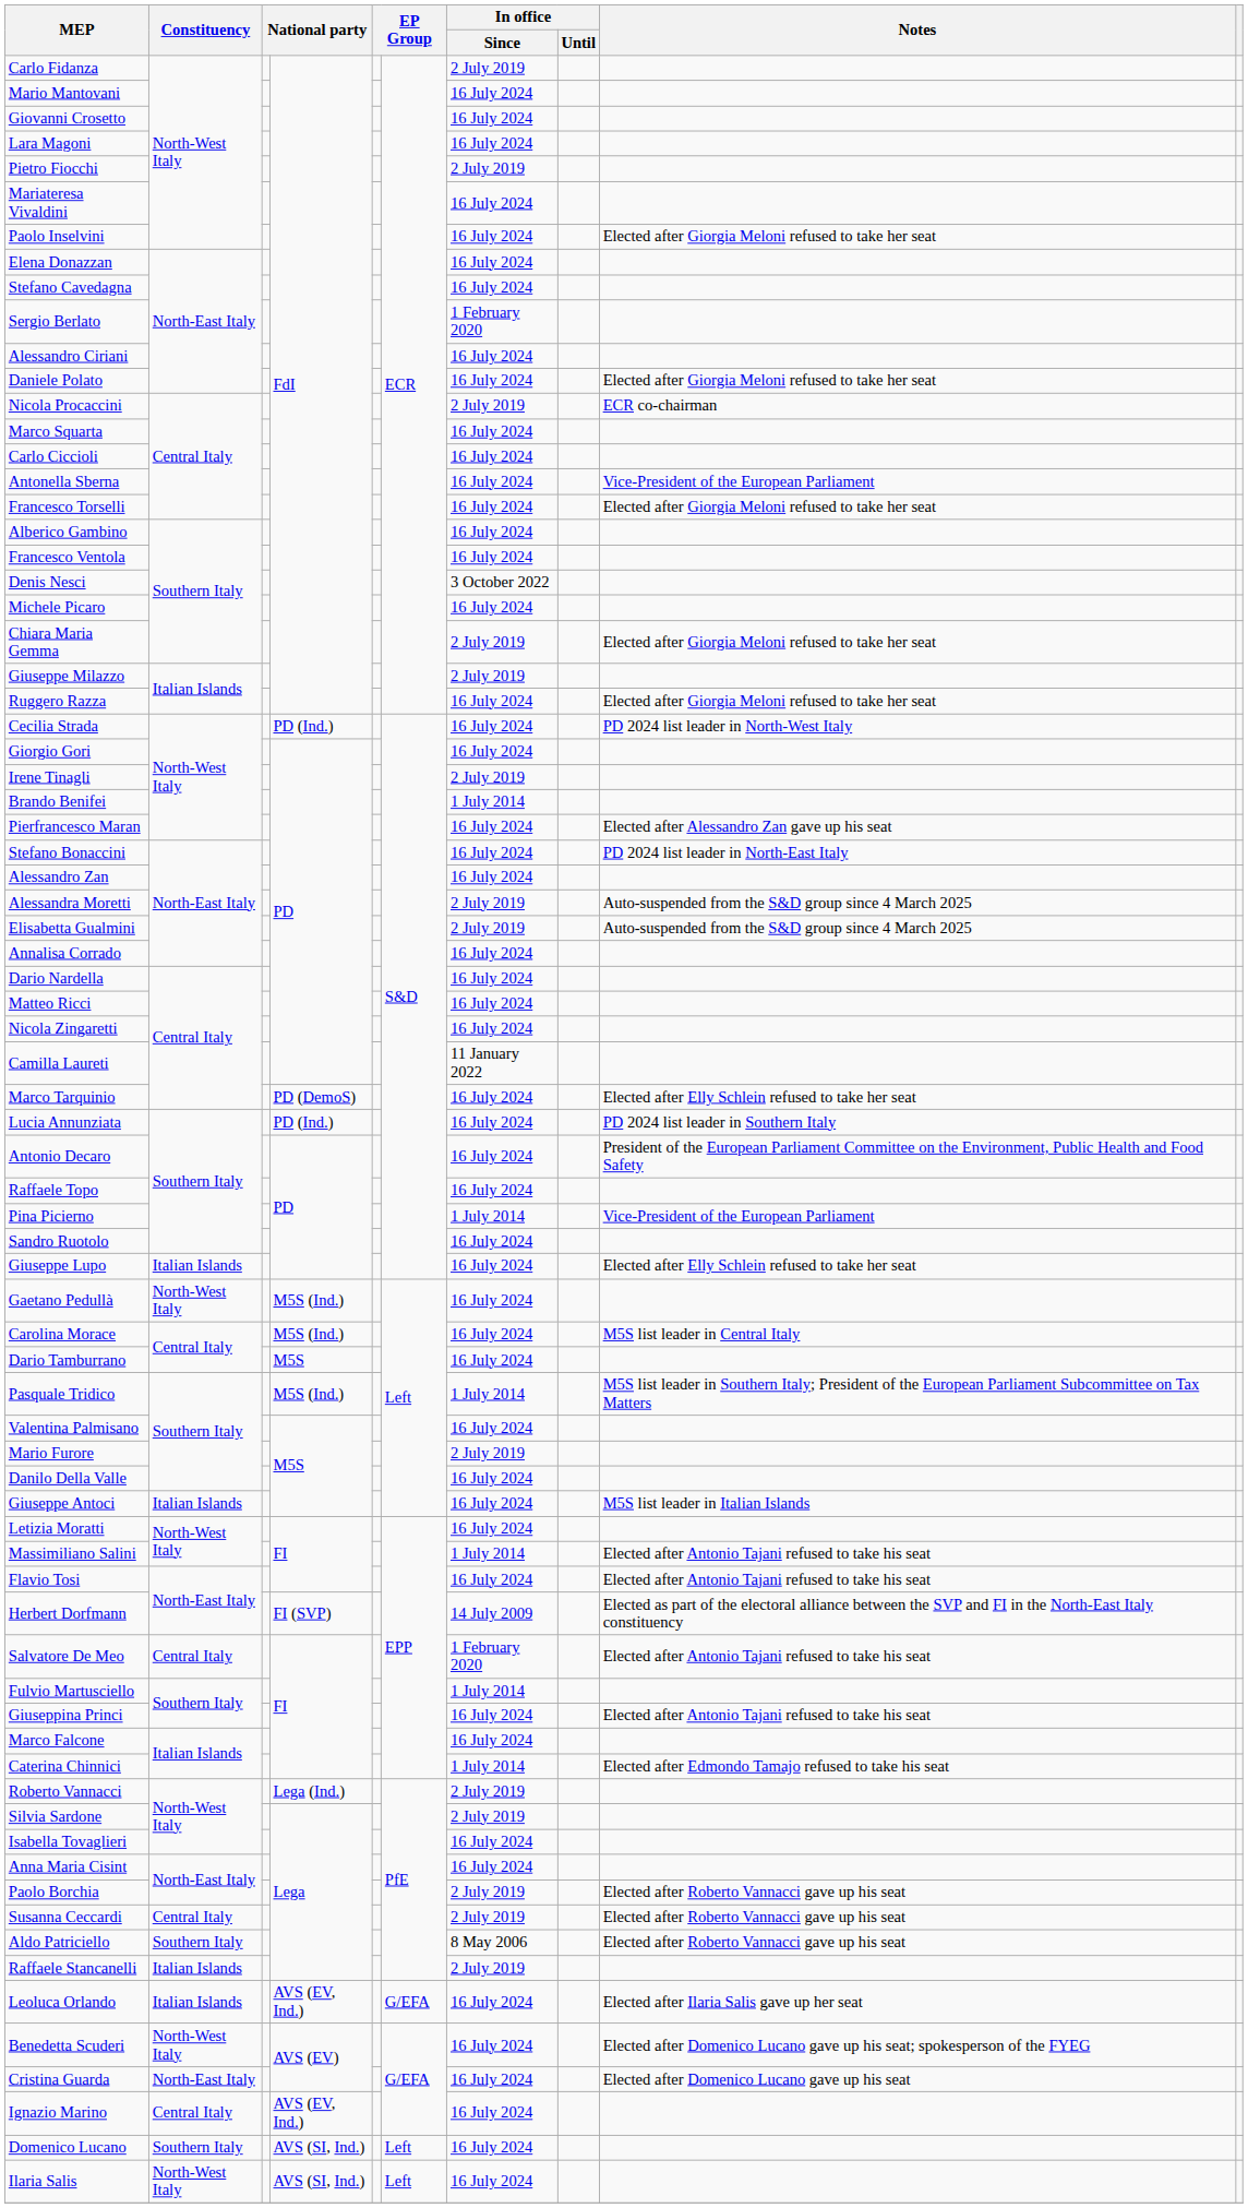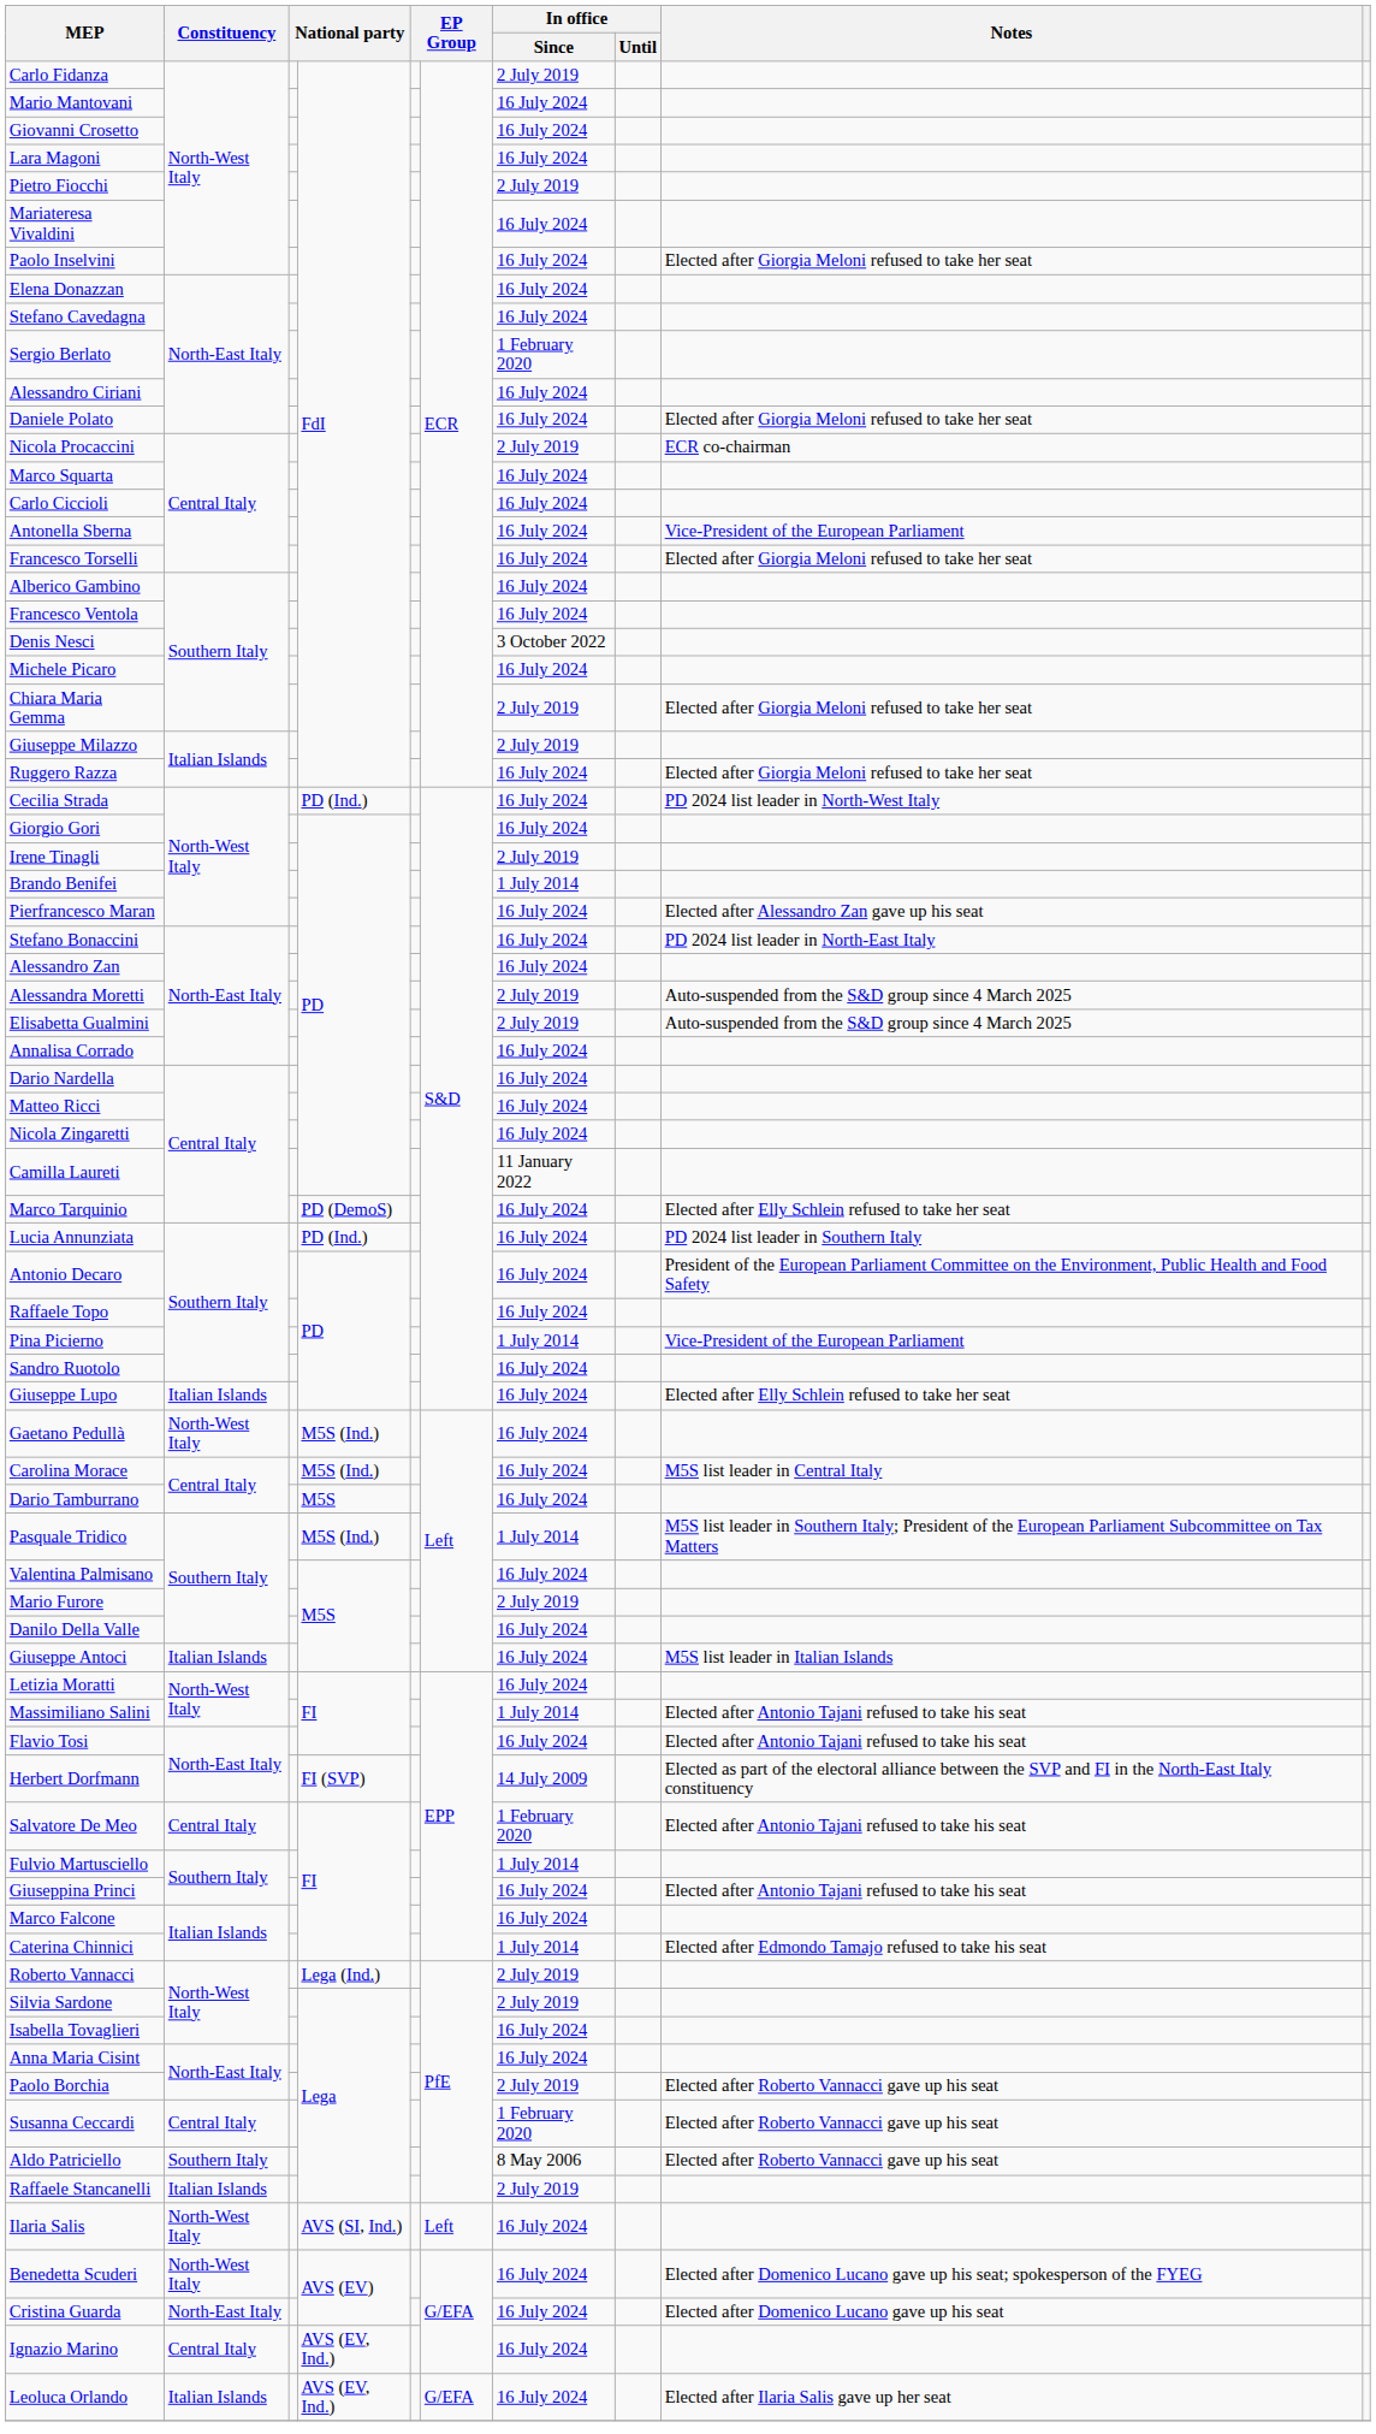Susanna Ceccardi | In office / Since: 2 July 2019 -> 1 February 2020
rows swapped: Ilaria Salis <-> Leoluca Orlando
- row: Domenico Lucano | Southern Italy | AVS (SI, Ind.) | Left | 16 July 2024
